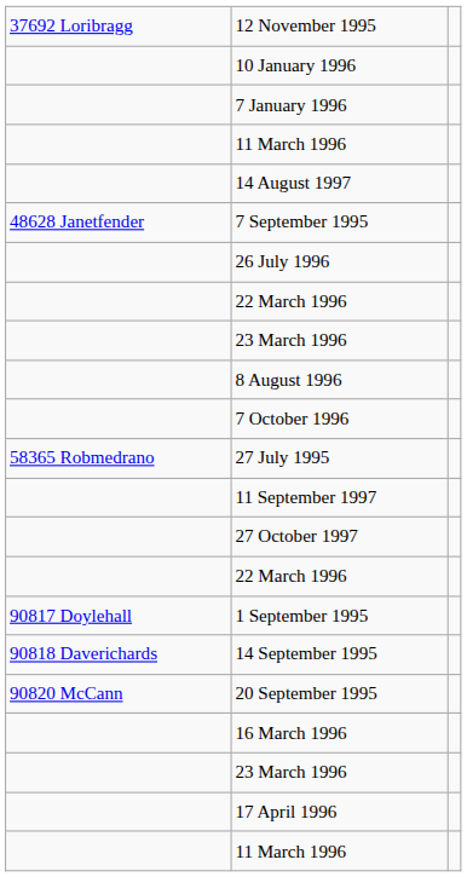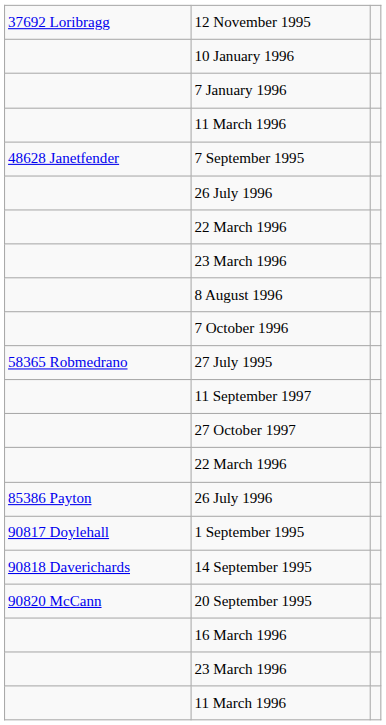- row: 14 August 1997
+ row: 85386 Payton | 26 July 1996
- row: 17 April 1996
